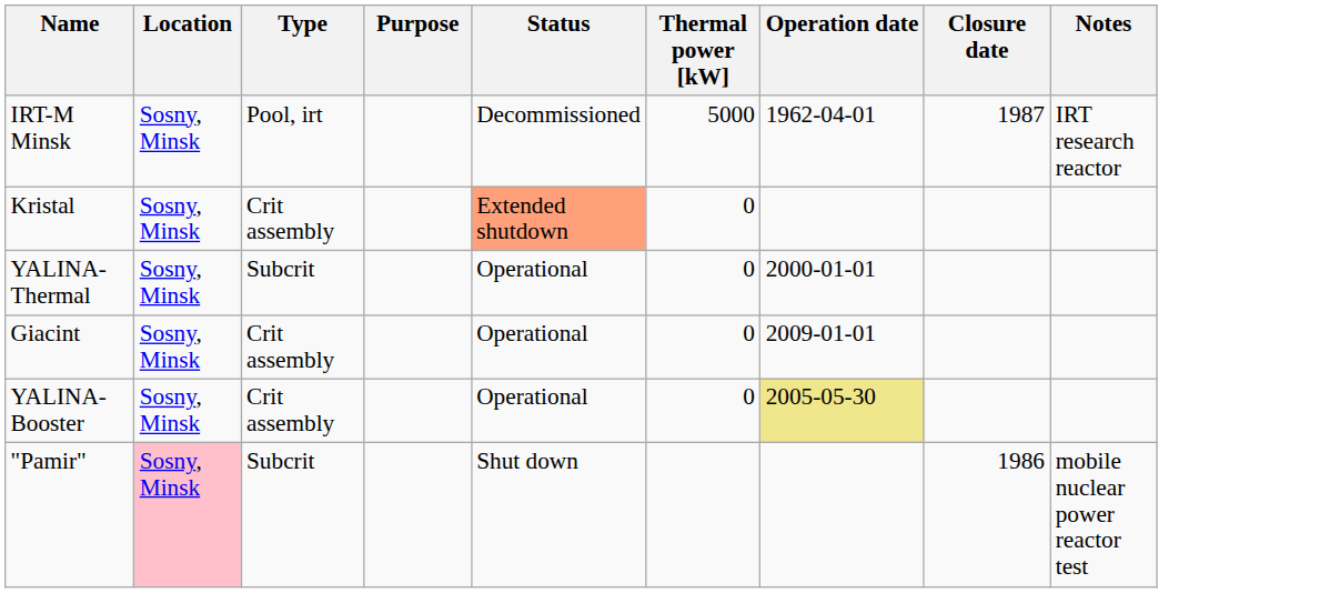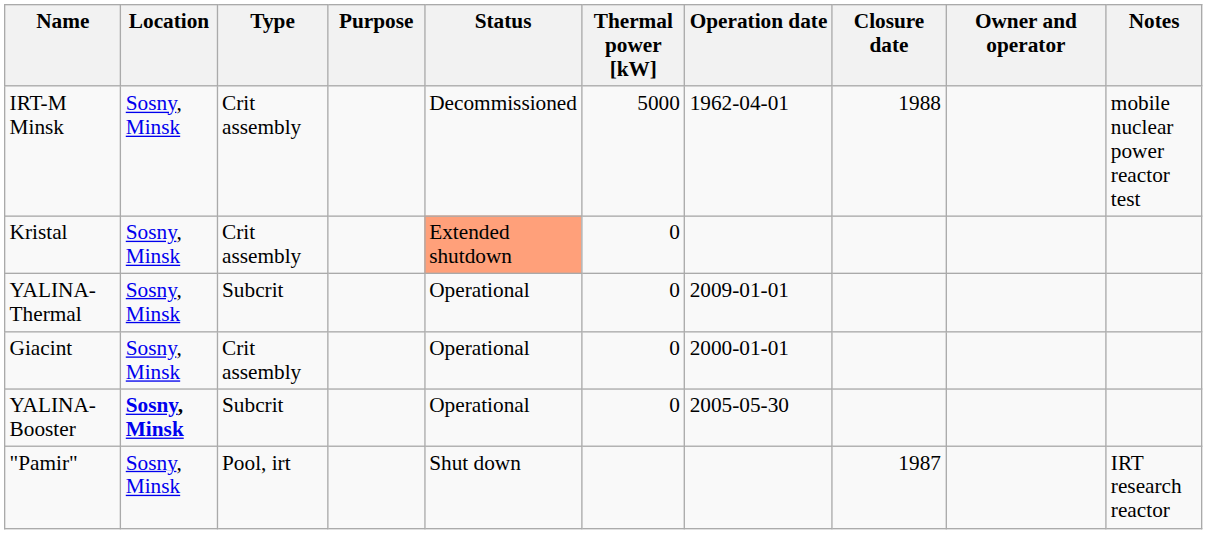+ column: Owner and operator
IRT-M Minsk | Type: Pool, irt -> Crit assembly
IRT-M Minsk | Closure date: 1987 -> 1988
IRT-M Minsk | Notes: IRT research reactor -> mobile nuclear power reactor test
YALINA-Thermal | Operation date: 2000-01-01 -> 2009-01-01
Giacint | Operation date: 2009-01-01 -> 2000-01-01
YALINA-Booster | Location: normal -> bold
YALINA-Booster | Type: Crit assembly -> Subcrit
YALINA-Booster | Operation date: khaki background -> no background
"Pamir" | Location: pink background -> no background
"Pamir" | Type: Subcrit -> Pool, irt
"Pamir" | Closure date: 1986 -> 1987
"Pamir" | Notes: mobile nuclear power reactor test -> IRT research reactor
